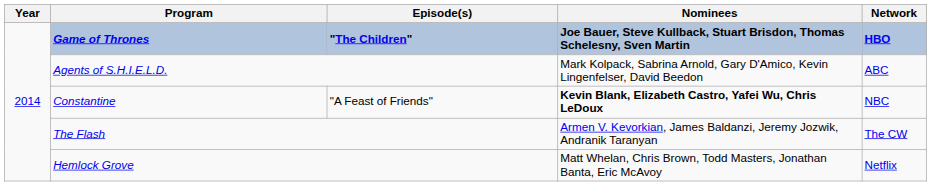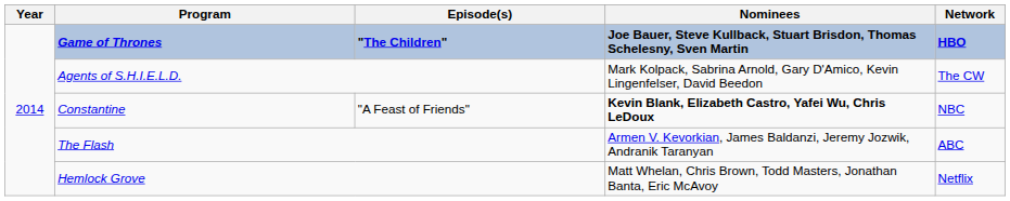Agents of S.H.I.E.L.D. | Network: ABC -> The CW
The Flash | Network: The CW -> ABC
